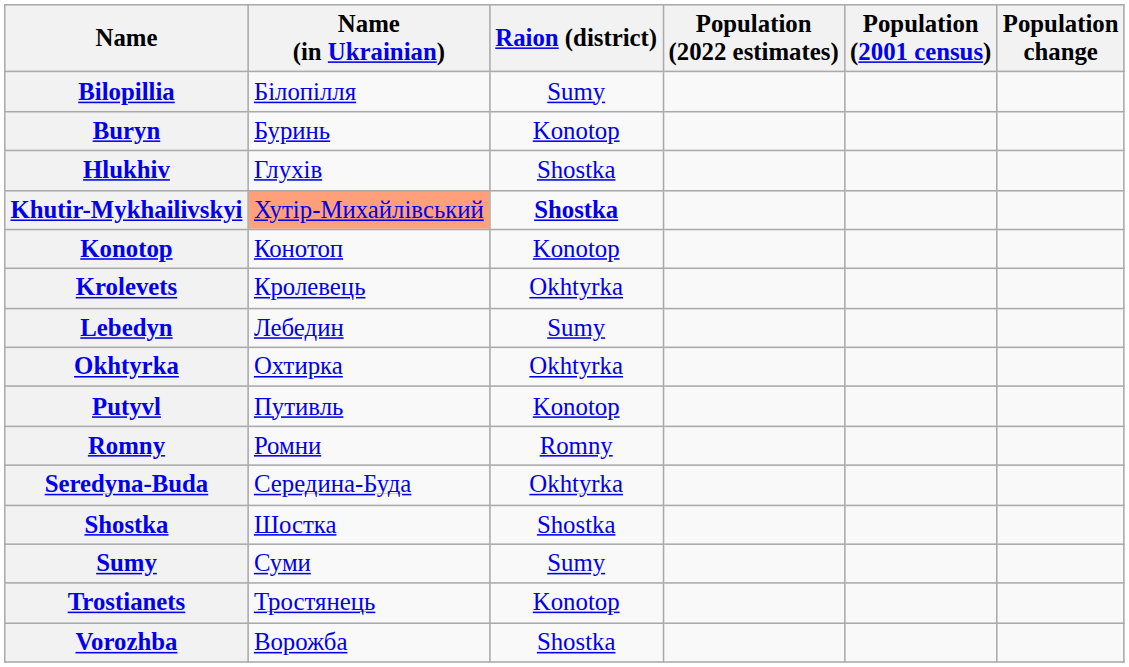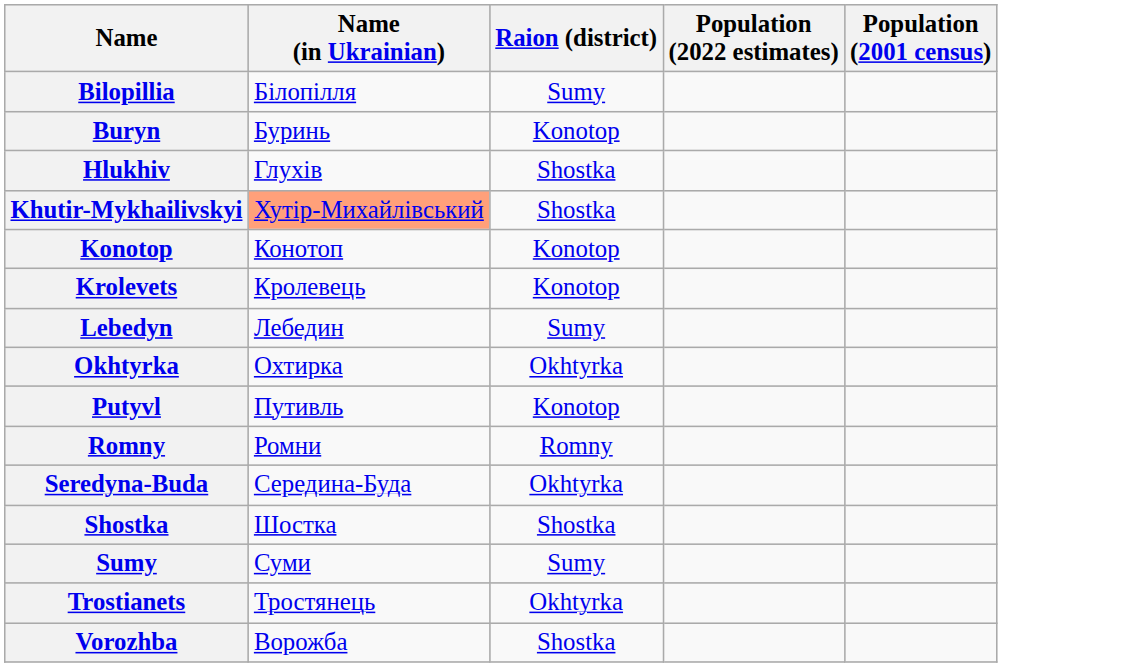- column: Population change
Khutir-Mykhailivskyi | Raion (district): bold -> normal
Krolevets | Raion (district): Okhtyrka -> Konotop
Trostianets | Raion (district): Konotop -> Okhtyrka
